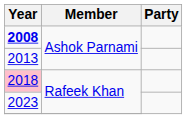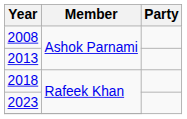2008 | Year: bold -> normal
2018 | Year: pink background -> no background
